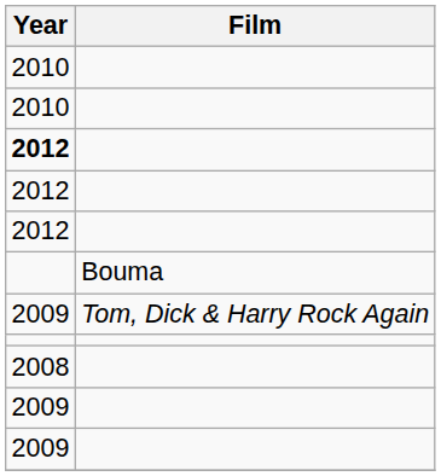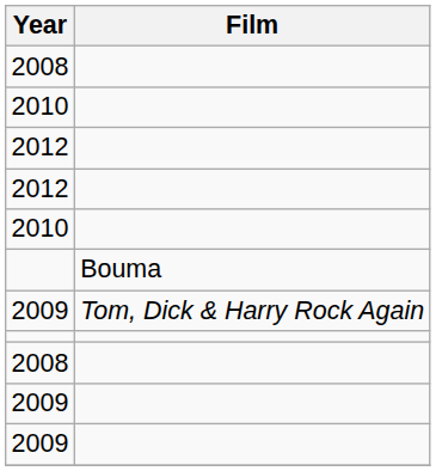row 2 | Year: 2010 -> 2008
row 4 | Year: bold -> normal
row 6 | Year: 2012 -> 2010
